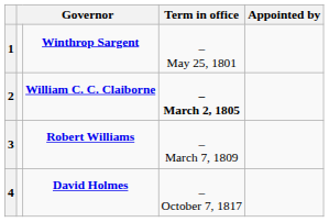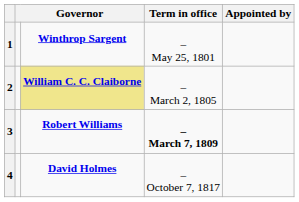2 | column 3: no background -> khaki background
2 | Term in office: bold -> normal
3 | Term in office: normal -> bold
